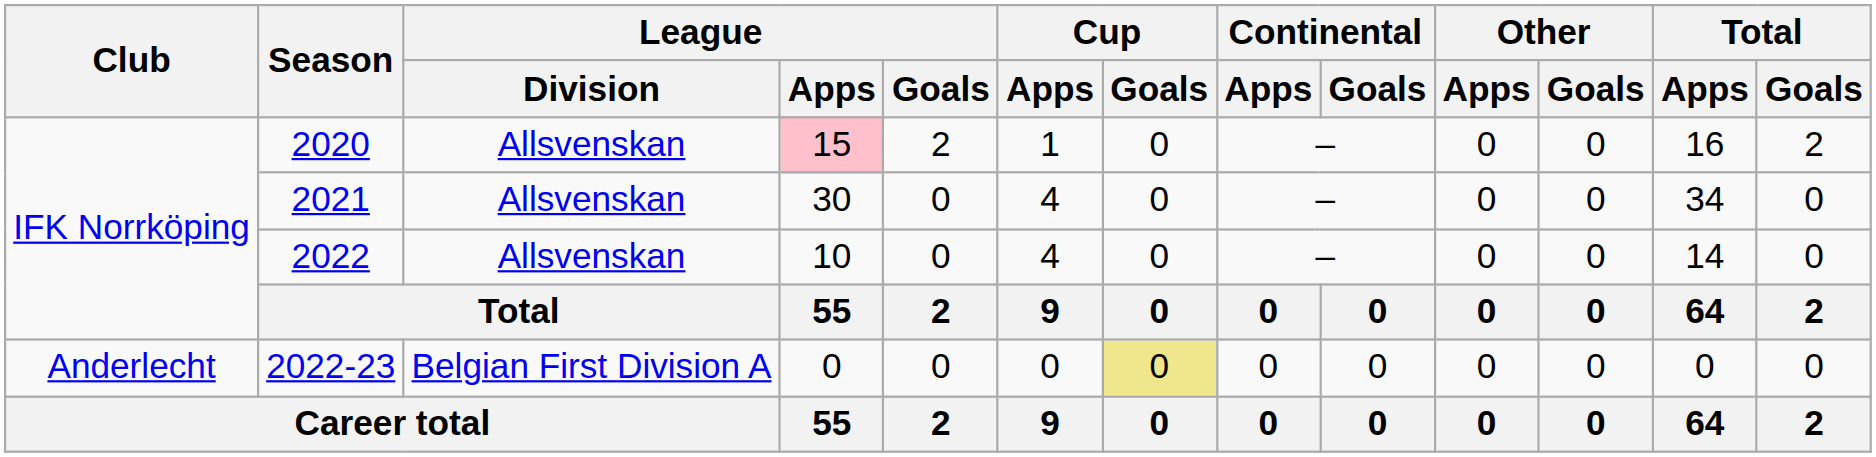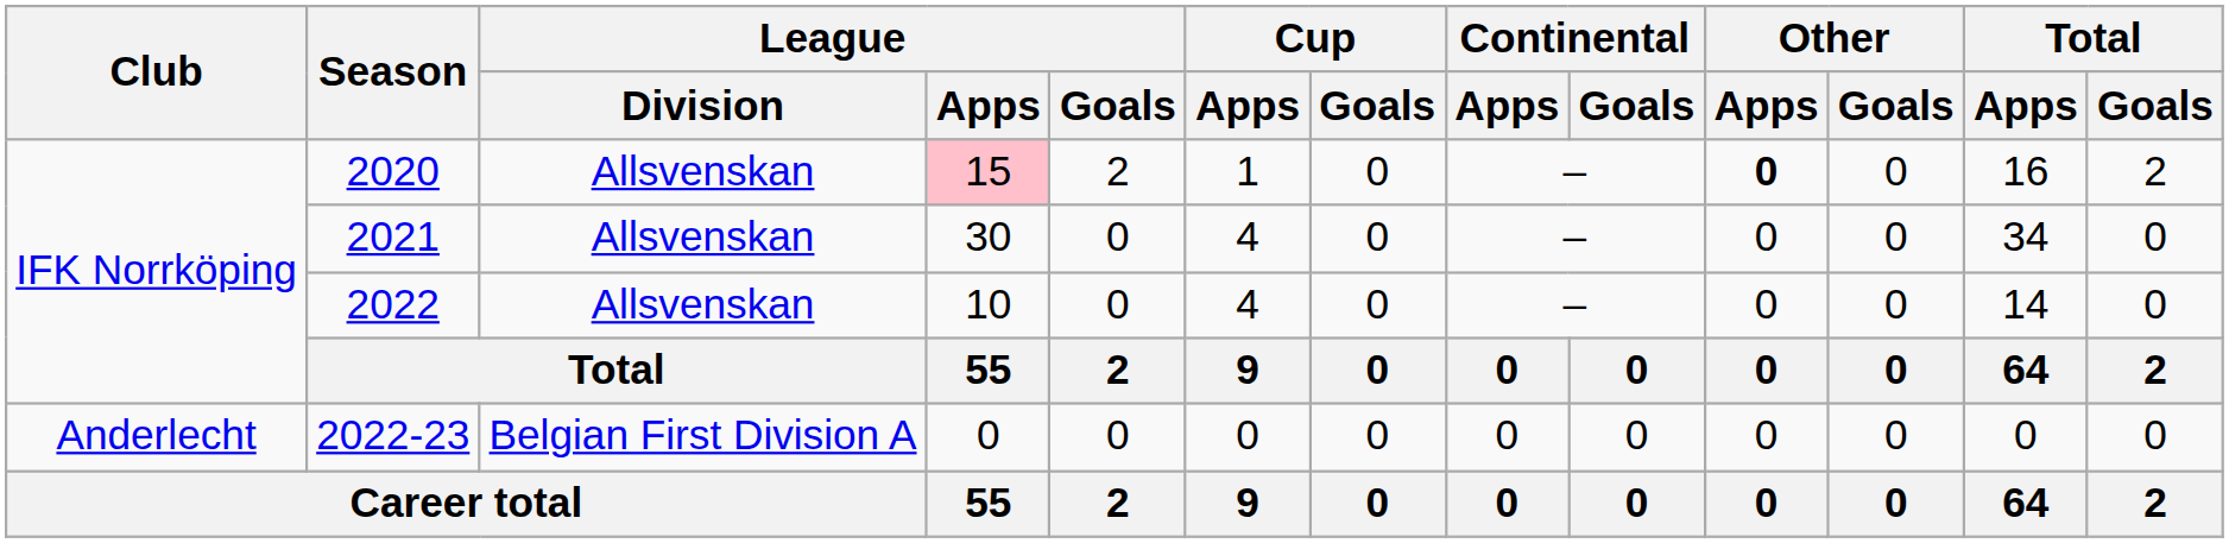2020 | Other / Apps: normal -> bold
2022-23 | Cup / Goals: khaki background -> no background
